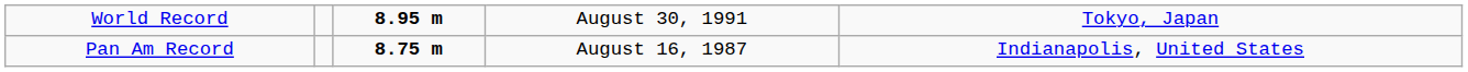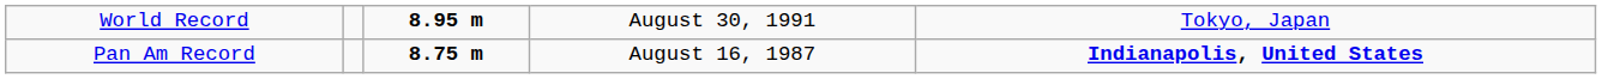Pan Am Record | column 5: normal -> bold
